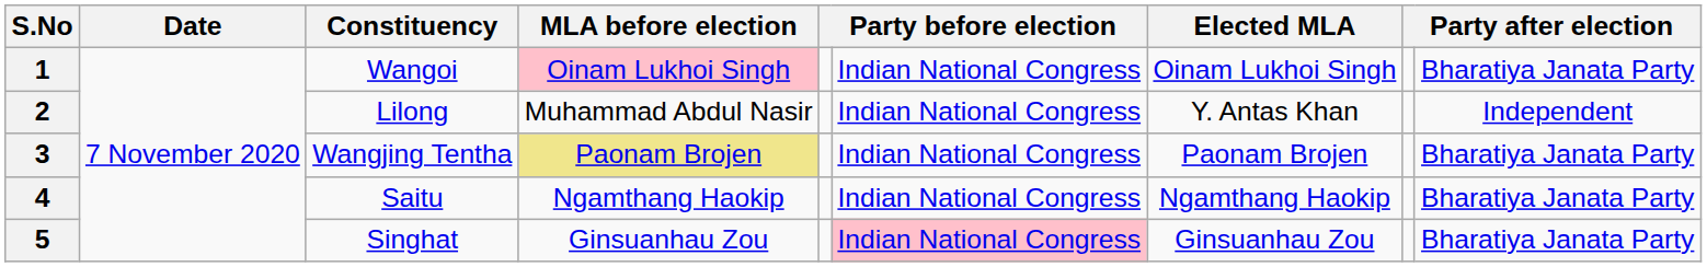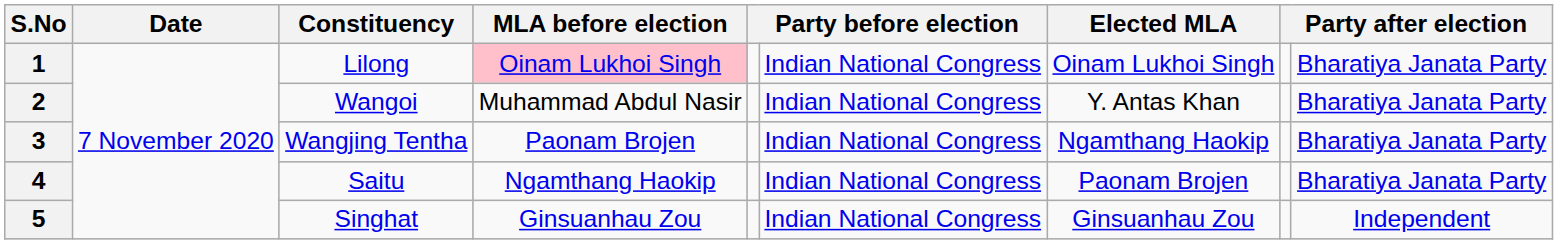1 | Constituency: Wangoi -> Lilong
2 | Constituency: Lilong -> Wangoi
2 | column 9: Independent -> Bharatiya Janata Party
3 | MLA before election: khaki background -> no background
3 | Elected MLA: Paonam Brojen -> Ngamthang Haokip
4 | Elected MLA: Ngamthang Haokip -> Paonam Brojen
5 | column 6: pink background -> no background
5 | column 9: Bharatiya Janata Party -> Independent
